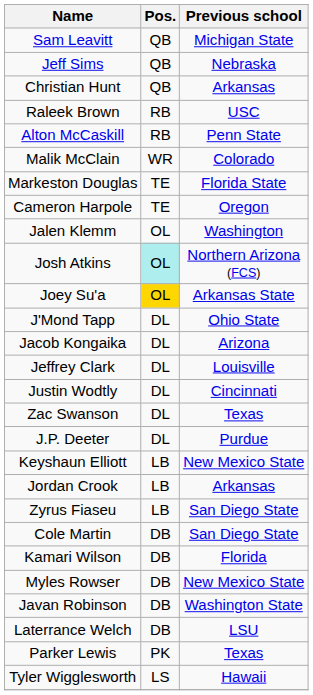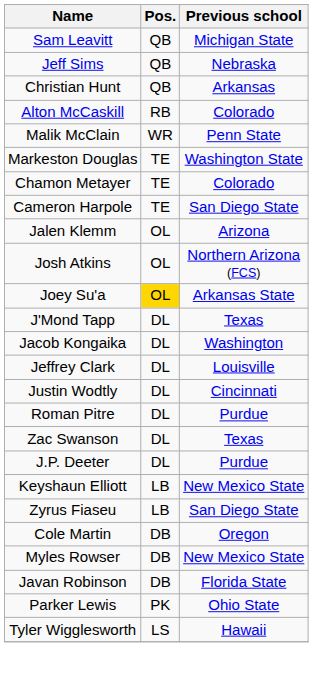- row: Raleek Brown | RB | USC
Alton McCaskill | Previous school: Penn State -> Colorado
Malik McClain | Previous school: Colorado -> Penn State
Markeston Douglas | Previous school: Florida State -> Washington State
+ row: Chamon Metayer | TE | Colorado
Cameron Harpole | Previous school: Oregon -> San Diego State
Jalen Klemm | Previous school: Washington -> Arizona
Josh Atkins | Pos.: paleturquoise background -> no background
J'Mond Tapp | Previous school: Ohio State -> Texas
Jacob Kongaika | Previous school: Arizona -> Washington
+ row: Roman Pitre | DL | Purdue
- row: Jordan Crook | LB | Arkansas
Cole Martin | Previous school: San Diego State -> Oregon
- row: Kamari Wilson | DB | Florida
Javan Robinson | Previous school: Washington State -> Florida State
- row: Laterrance Welch | DB | LSU
Parker Lewis | Previous school: Texas -> Ohio State
